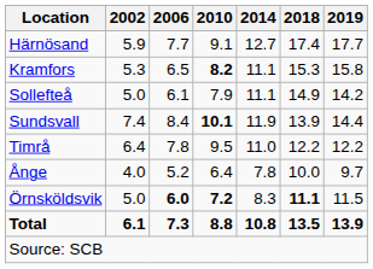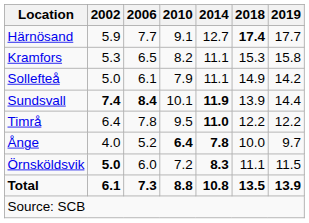Härnösand | 2018: normal -> bold
Kramfors | 2010: bold -> normal
Sundsvall | 2002: normal -> bold
Sundsvall | 2006: normal -> bold
Sundsvall | 2010: bold -> normal
Sundsvall | 2014: normal -> bold
Timrå | 2014: normal -> bold
Ånge | 2010: normal -> bold
Ånge | 2014: normal -> bold
Örnsköldsvik | 2002: normal -> bold
Örnsköldsvik | 2006: bold -> normal
Örnsköldsvik | 2010: bold -> normal
Örnsköldsvik | 2014: normal -> bold
Örnsköldsvik | 2018: bold -> normal
